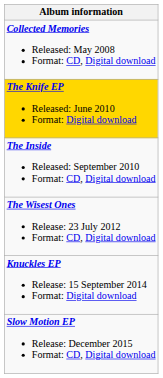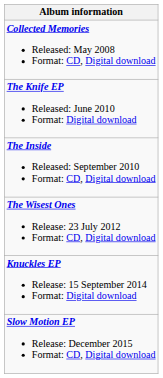row 3 | column 1: gold background -> no background
